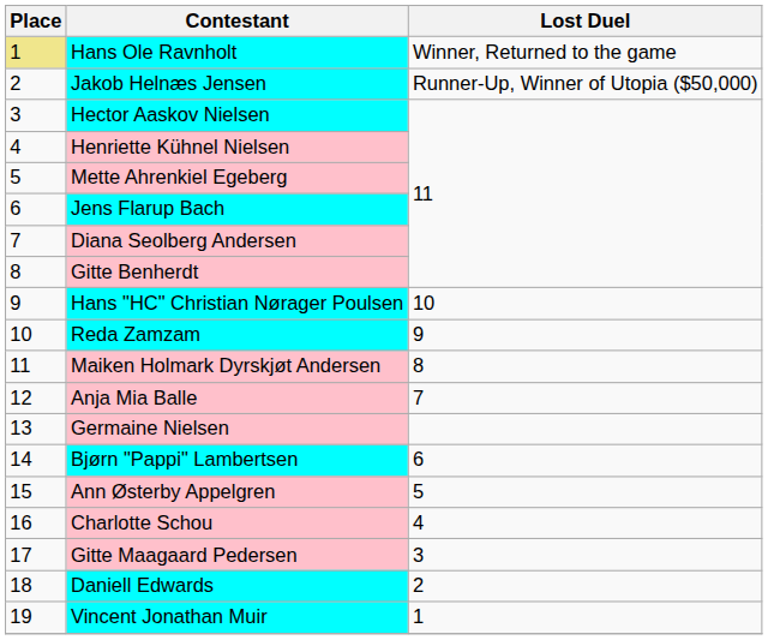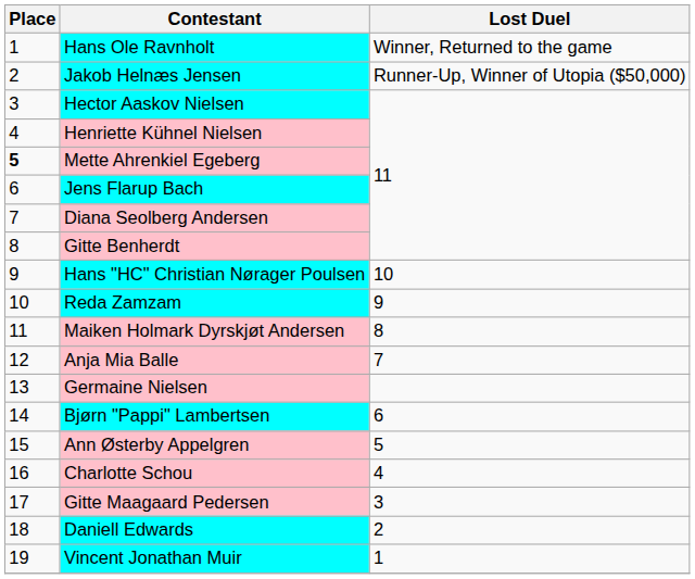Hans Ole Ravnholt | Place: khaki background -> no background
Mette Ahrenkiel Egeberg | Place: normal -> bold
